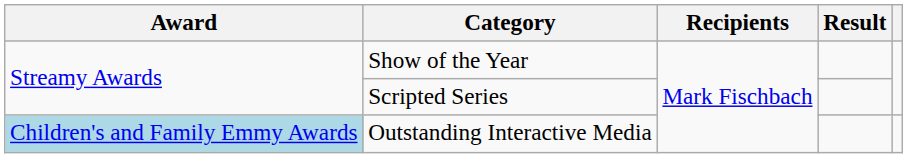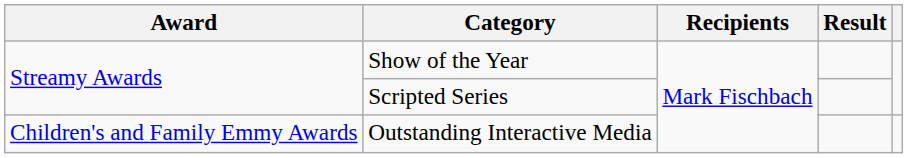Outstanding Interactive Media | Award: lightblue background -> no background
